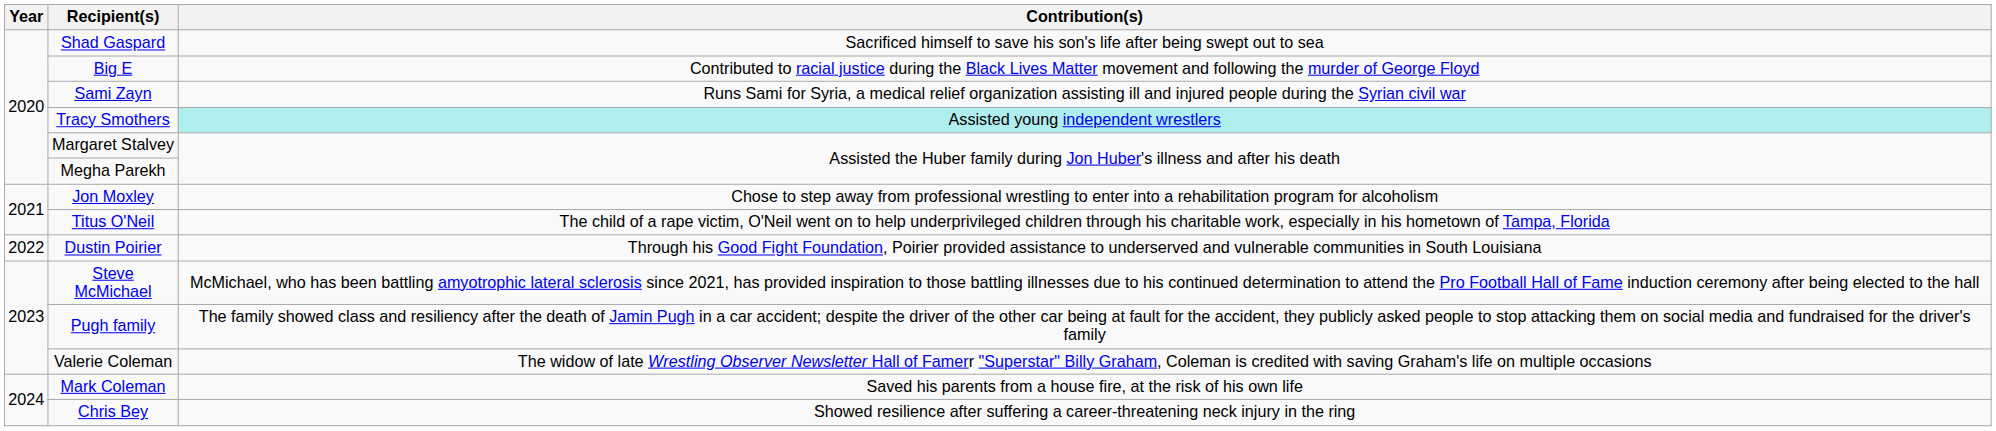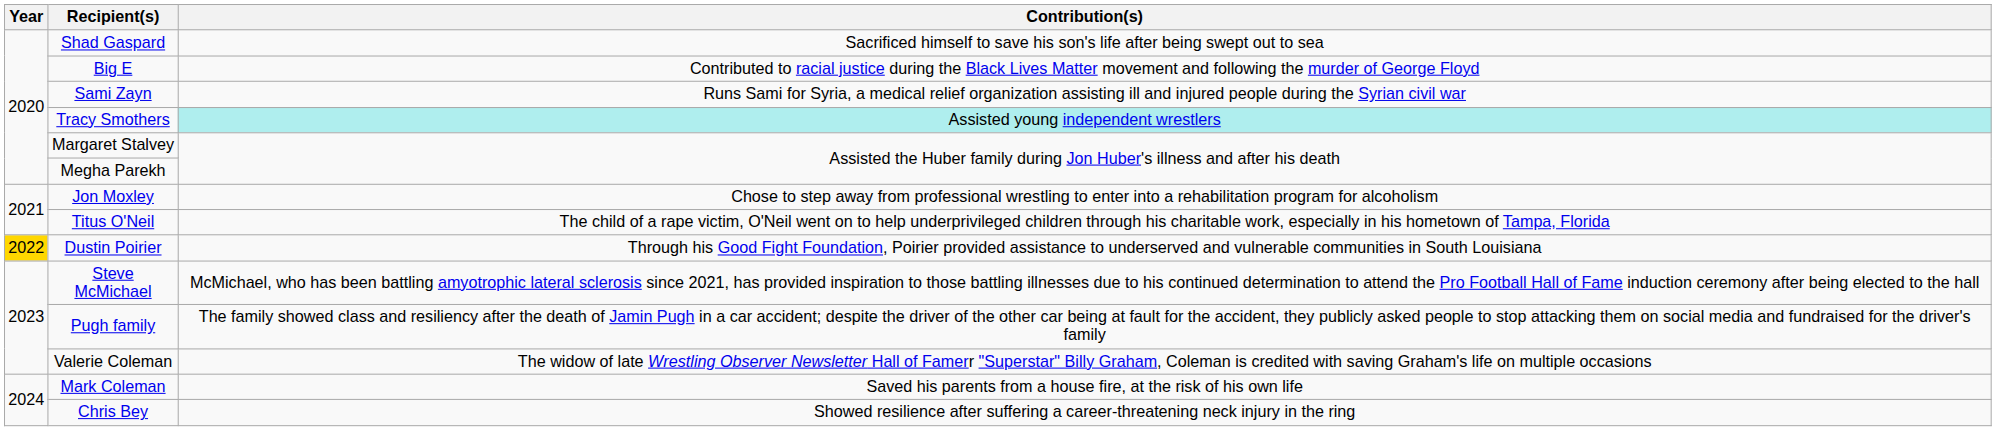Dustin Poirier | Year: no background -> gold background
